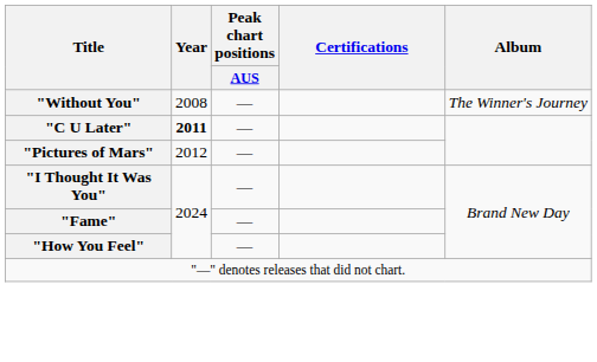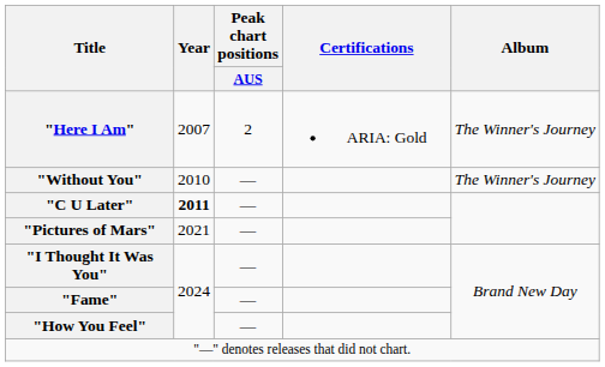+ row: "Here I Am" | 2007 | 2 | ARIA: Gold | The Winner's Journey
"Without You" | Year: 2008 -> 2010
"Pictures of Mars" | Year: 2012 -> 2021
